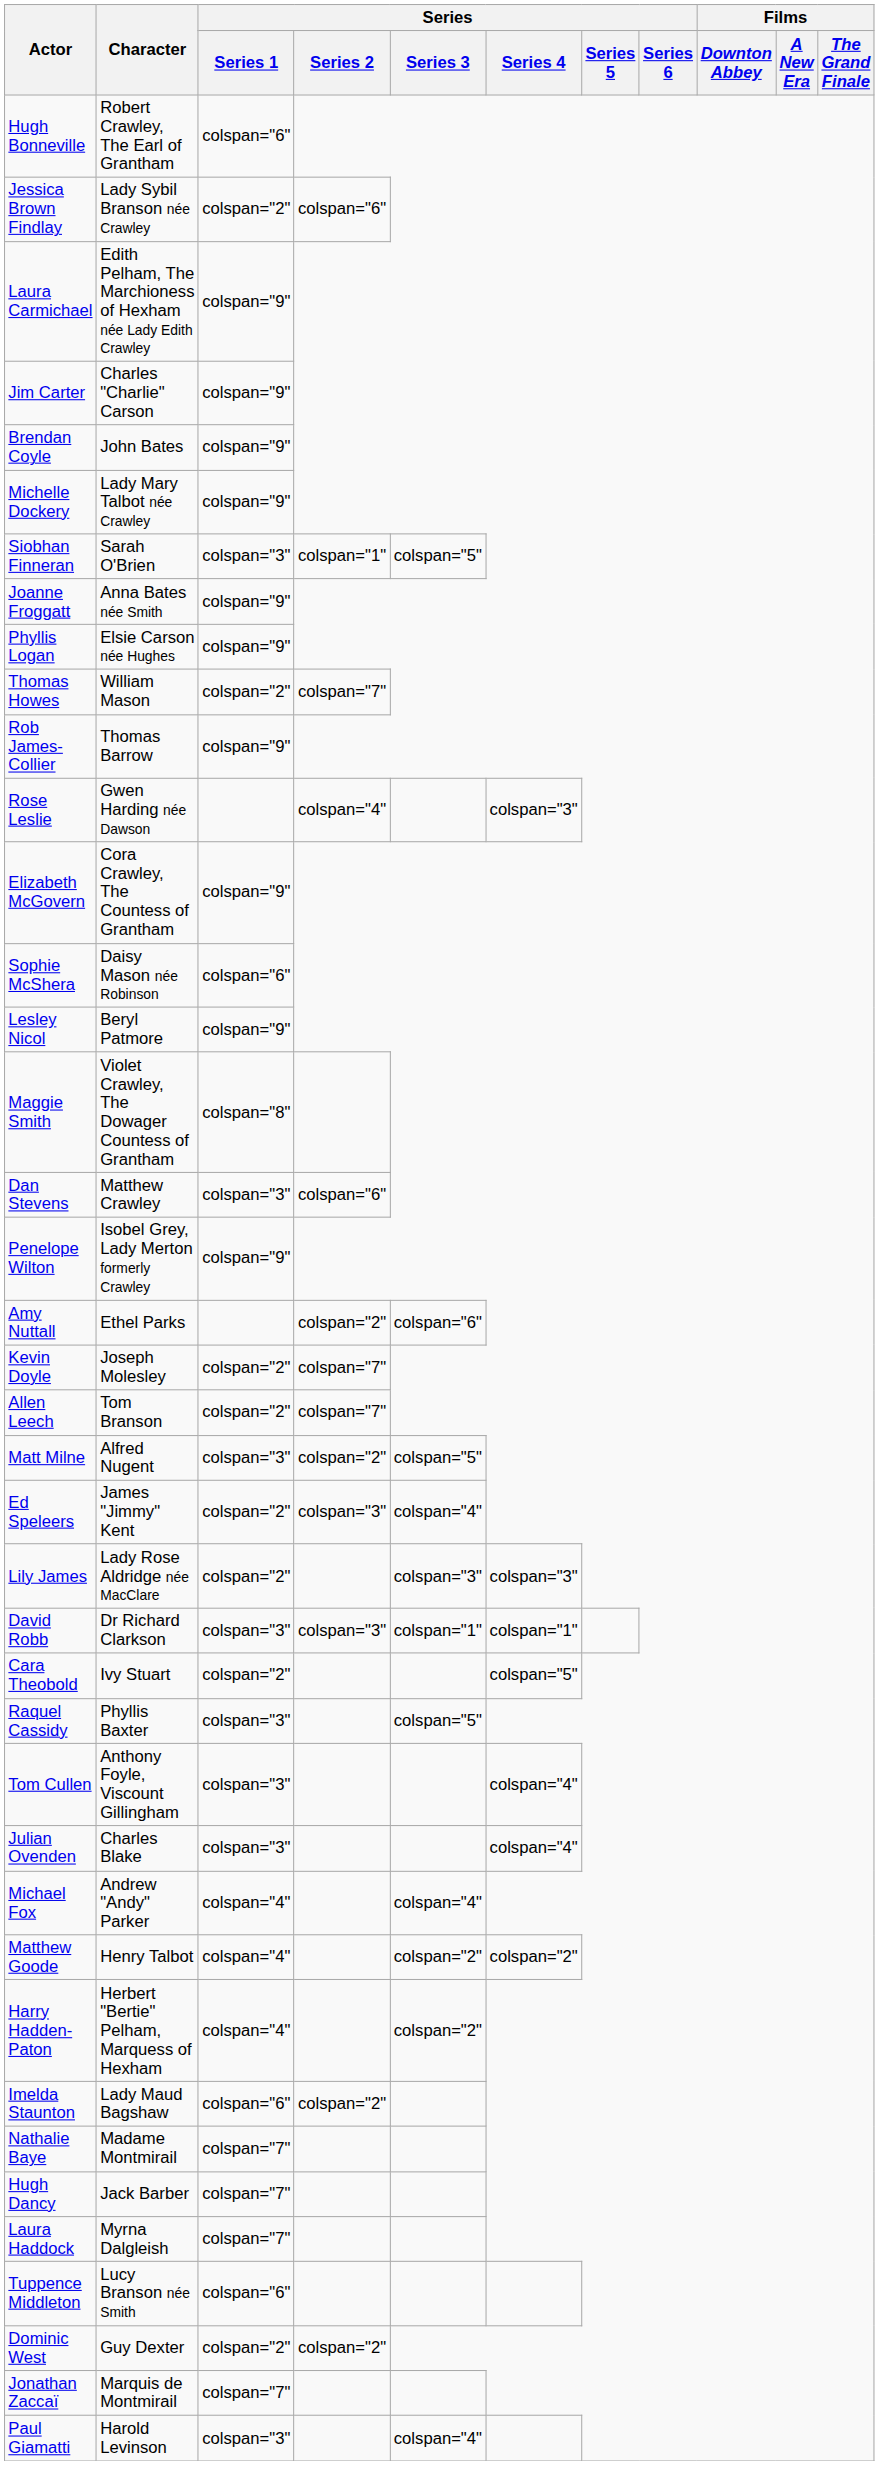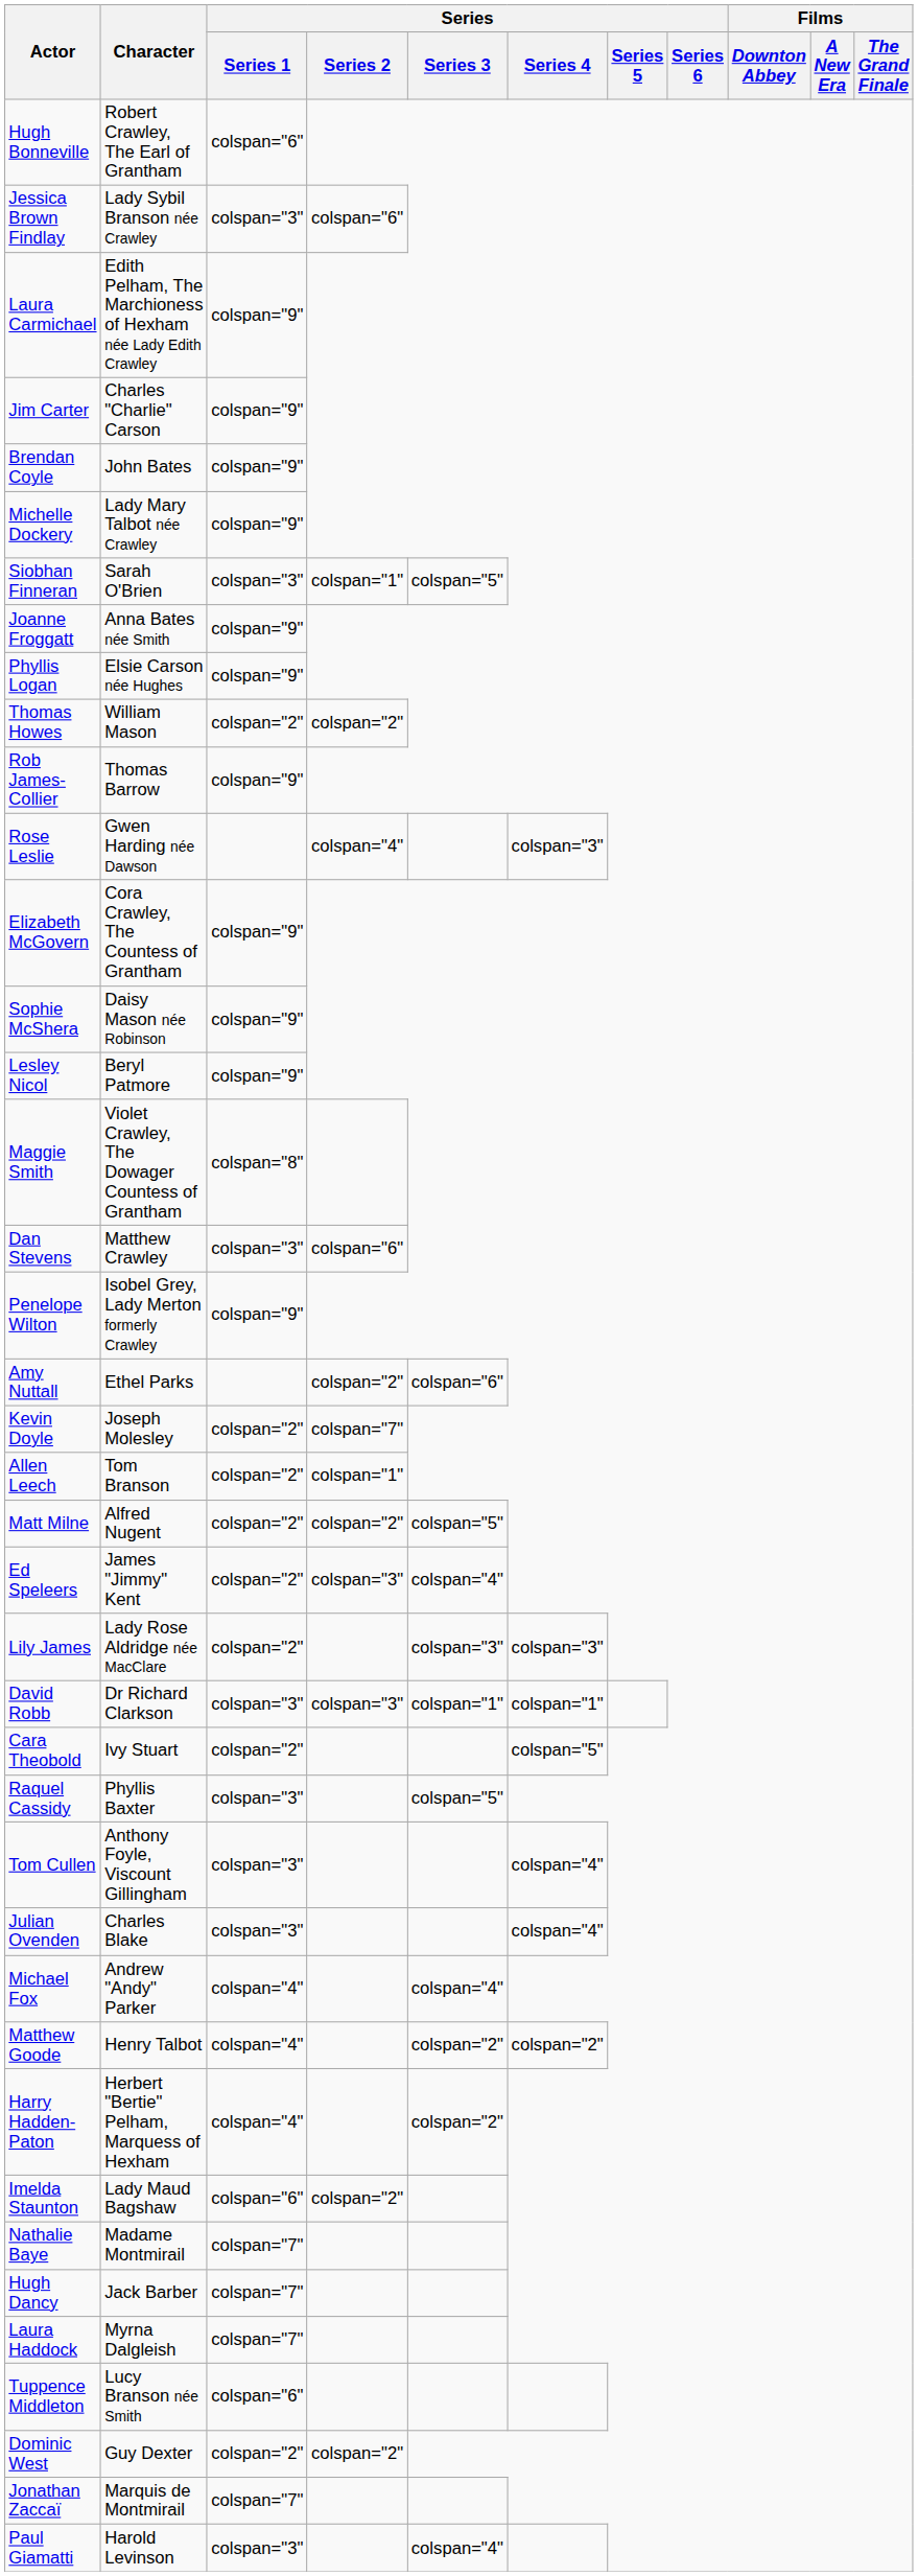Jessica Brown Findlay | Series / Series 1: colspan="2" -> colspan="3"
Thomas Howes | Series / Series 2: colspan="7" -> colspan="2"
Sophie McShera | Series / Series 1: colspan="6" -> colspan="9"
Allen Leech | Series / Series 2: colspan="7" -> colspan="1"
Matt Milne | Series / Series 1: colspan="3" -> colspan="2"
